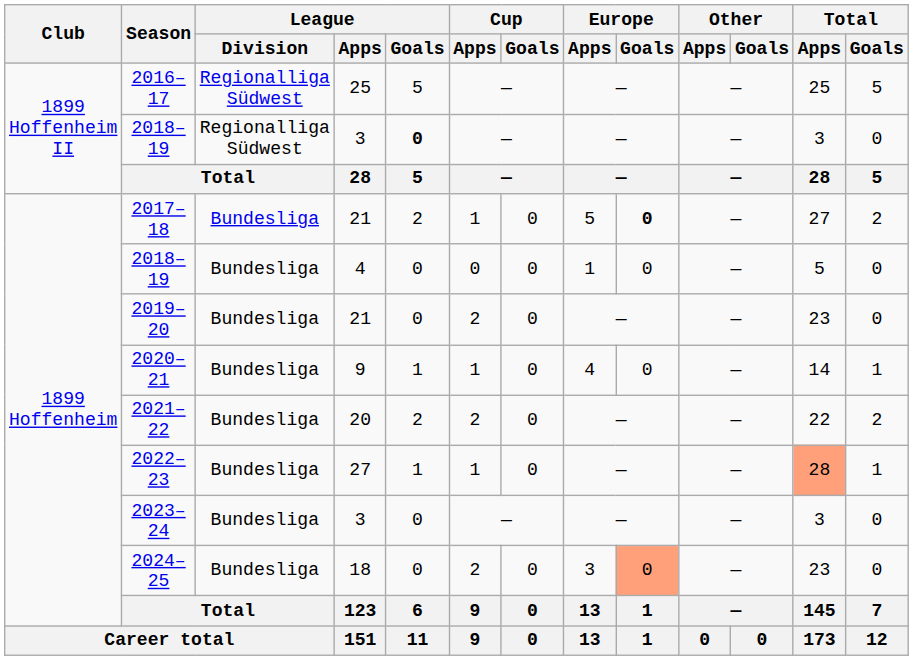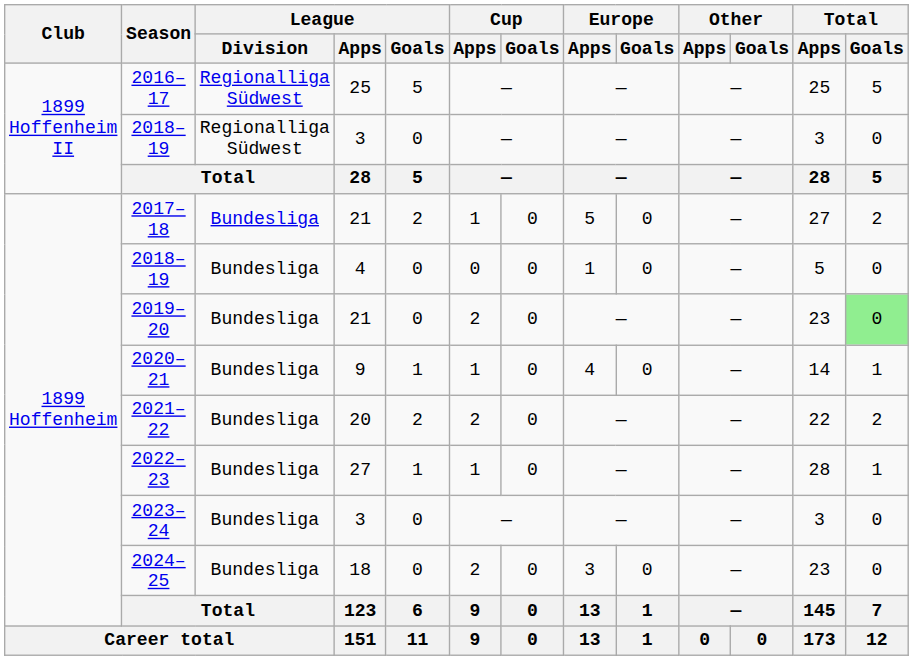2018–19 / 3 | League / Goals: bold -> normal
2017–18 | Europe / Goals: bold -> normal
2019–20 | Total / Goals: no background -> lightgreen background
2022–23 | Total / Apps: lightsalmon background -> no background
2024–25 | Europe / Goals: lightsalmon background -> no background
